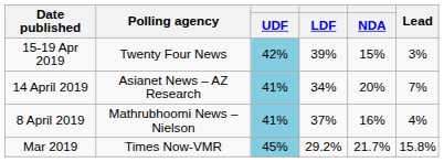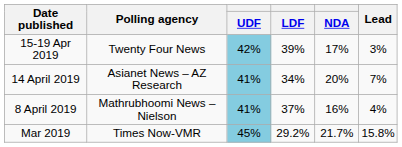15-19 Apr 2019 | NDA: 15% -> 17%
